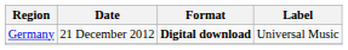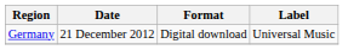Germany | Format: bold -> normal
